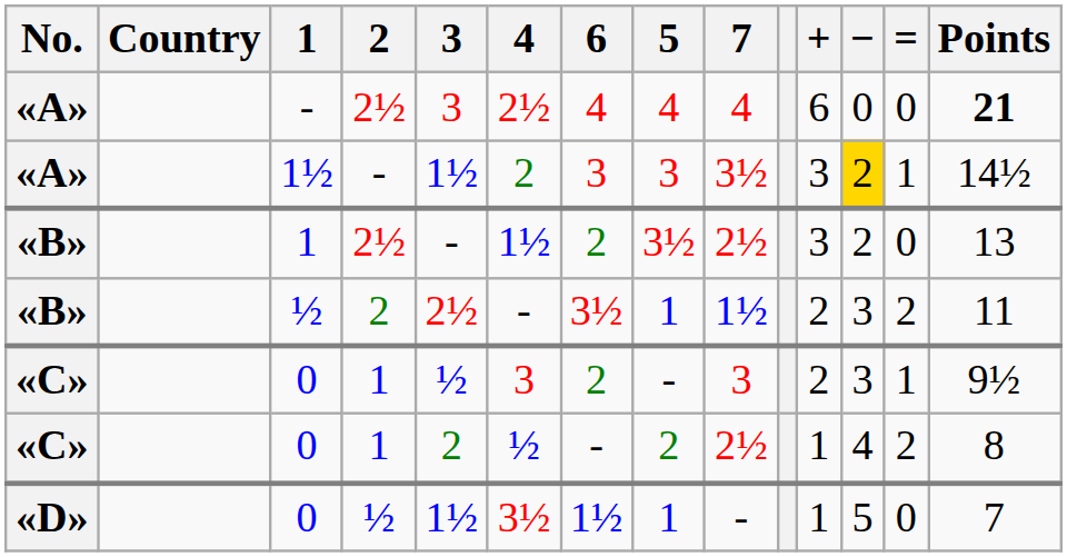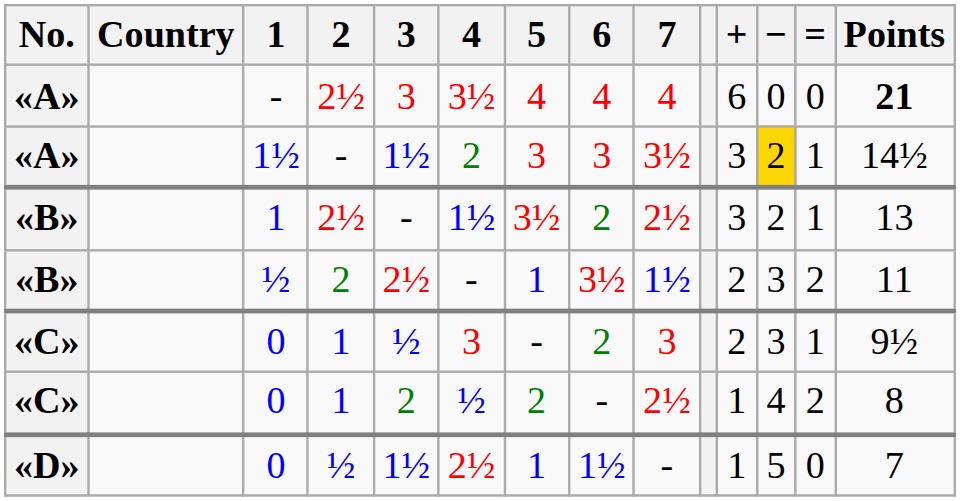columns swapped: 5 <-> 6
row 2 | 4: 2½ -> 3½
row 4 | =: 0 -> 1
row 8 | 4: 3½ -> 2½
